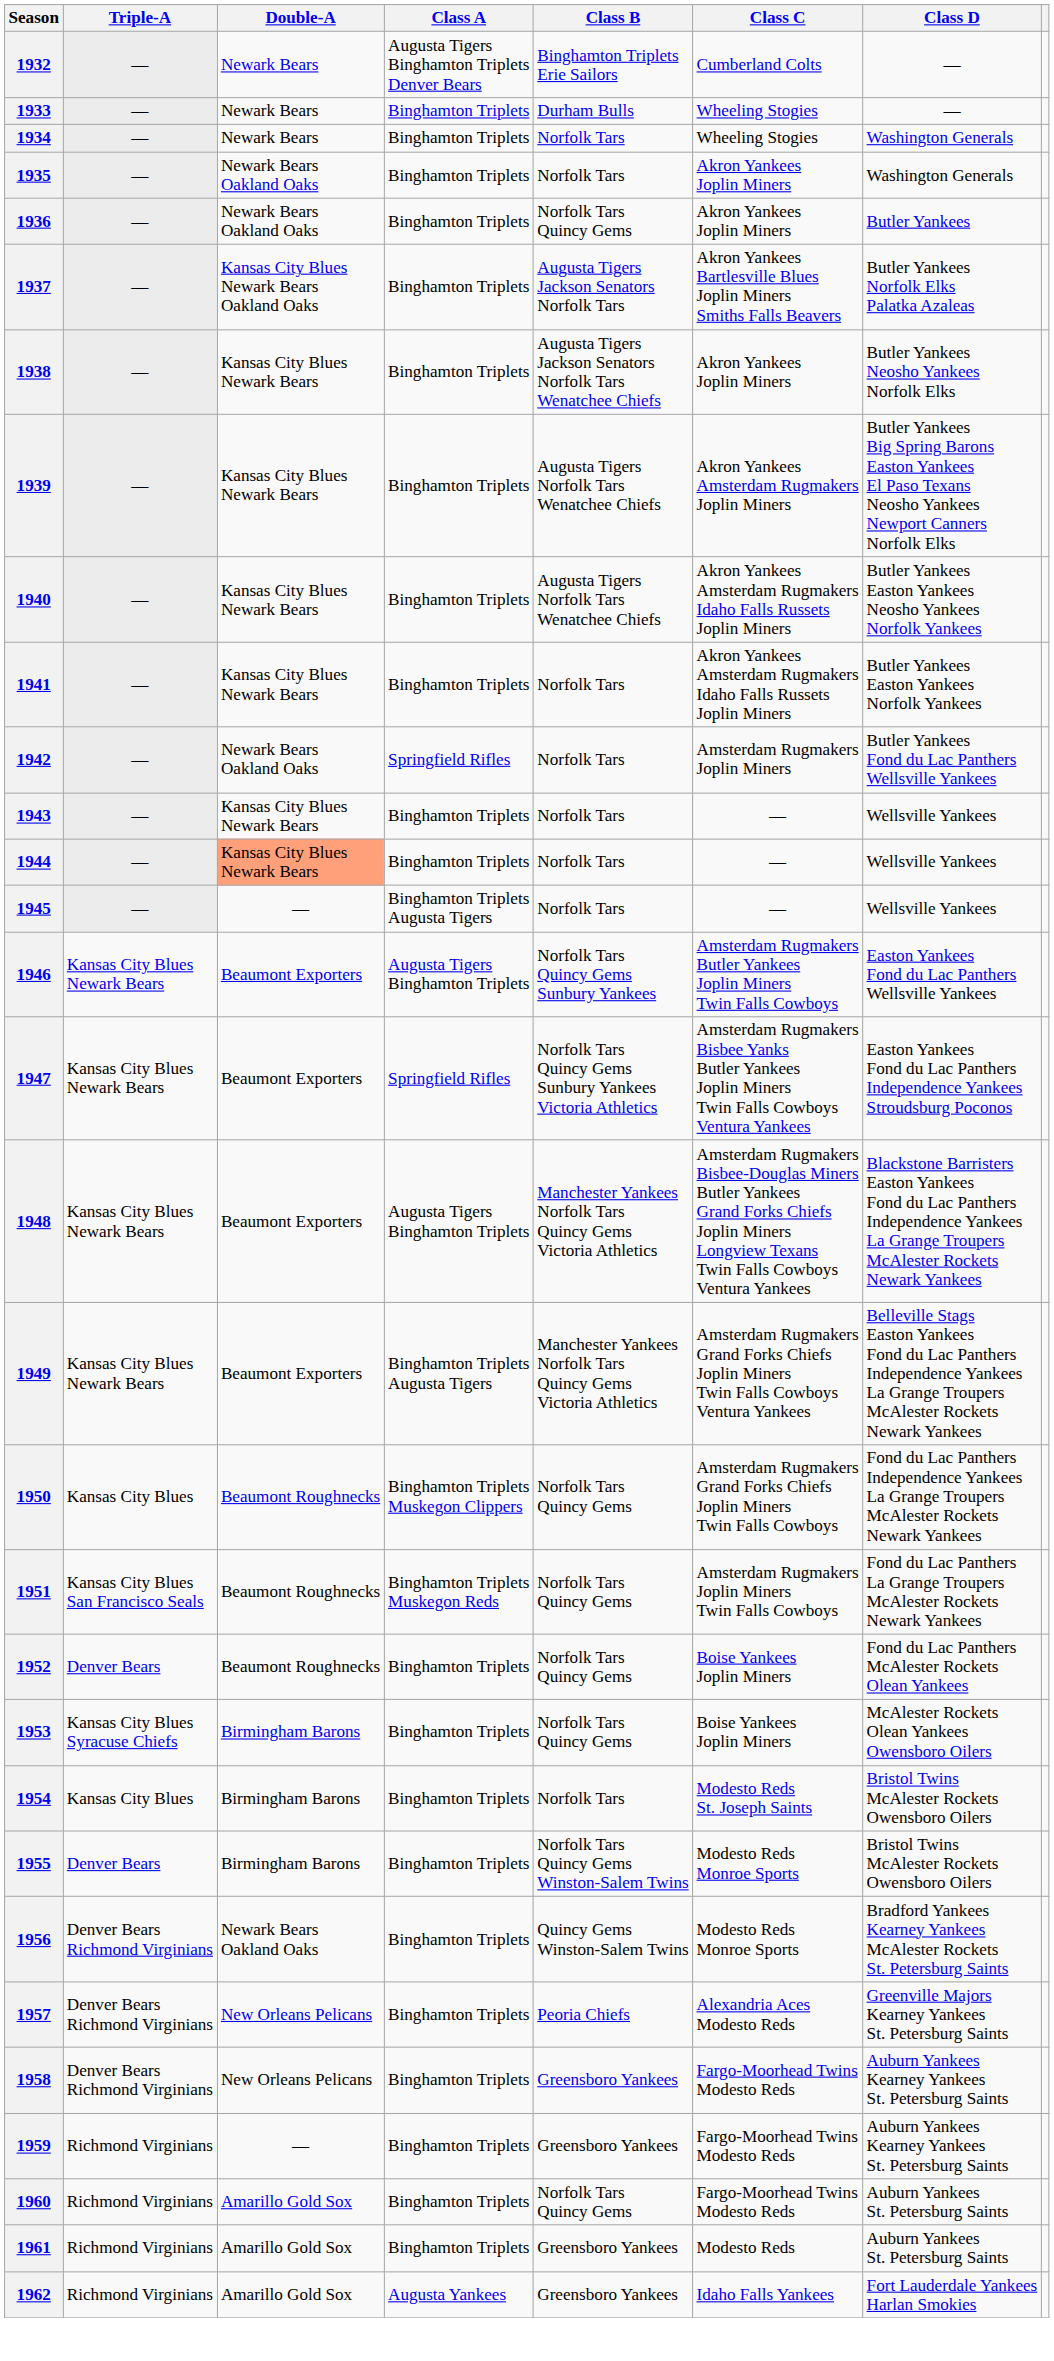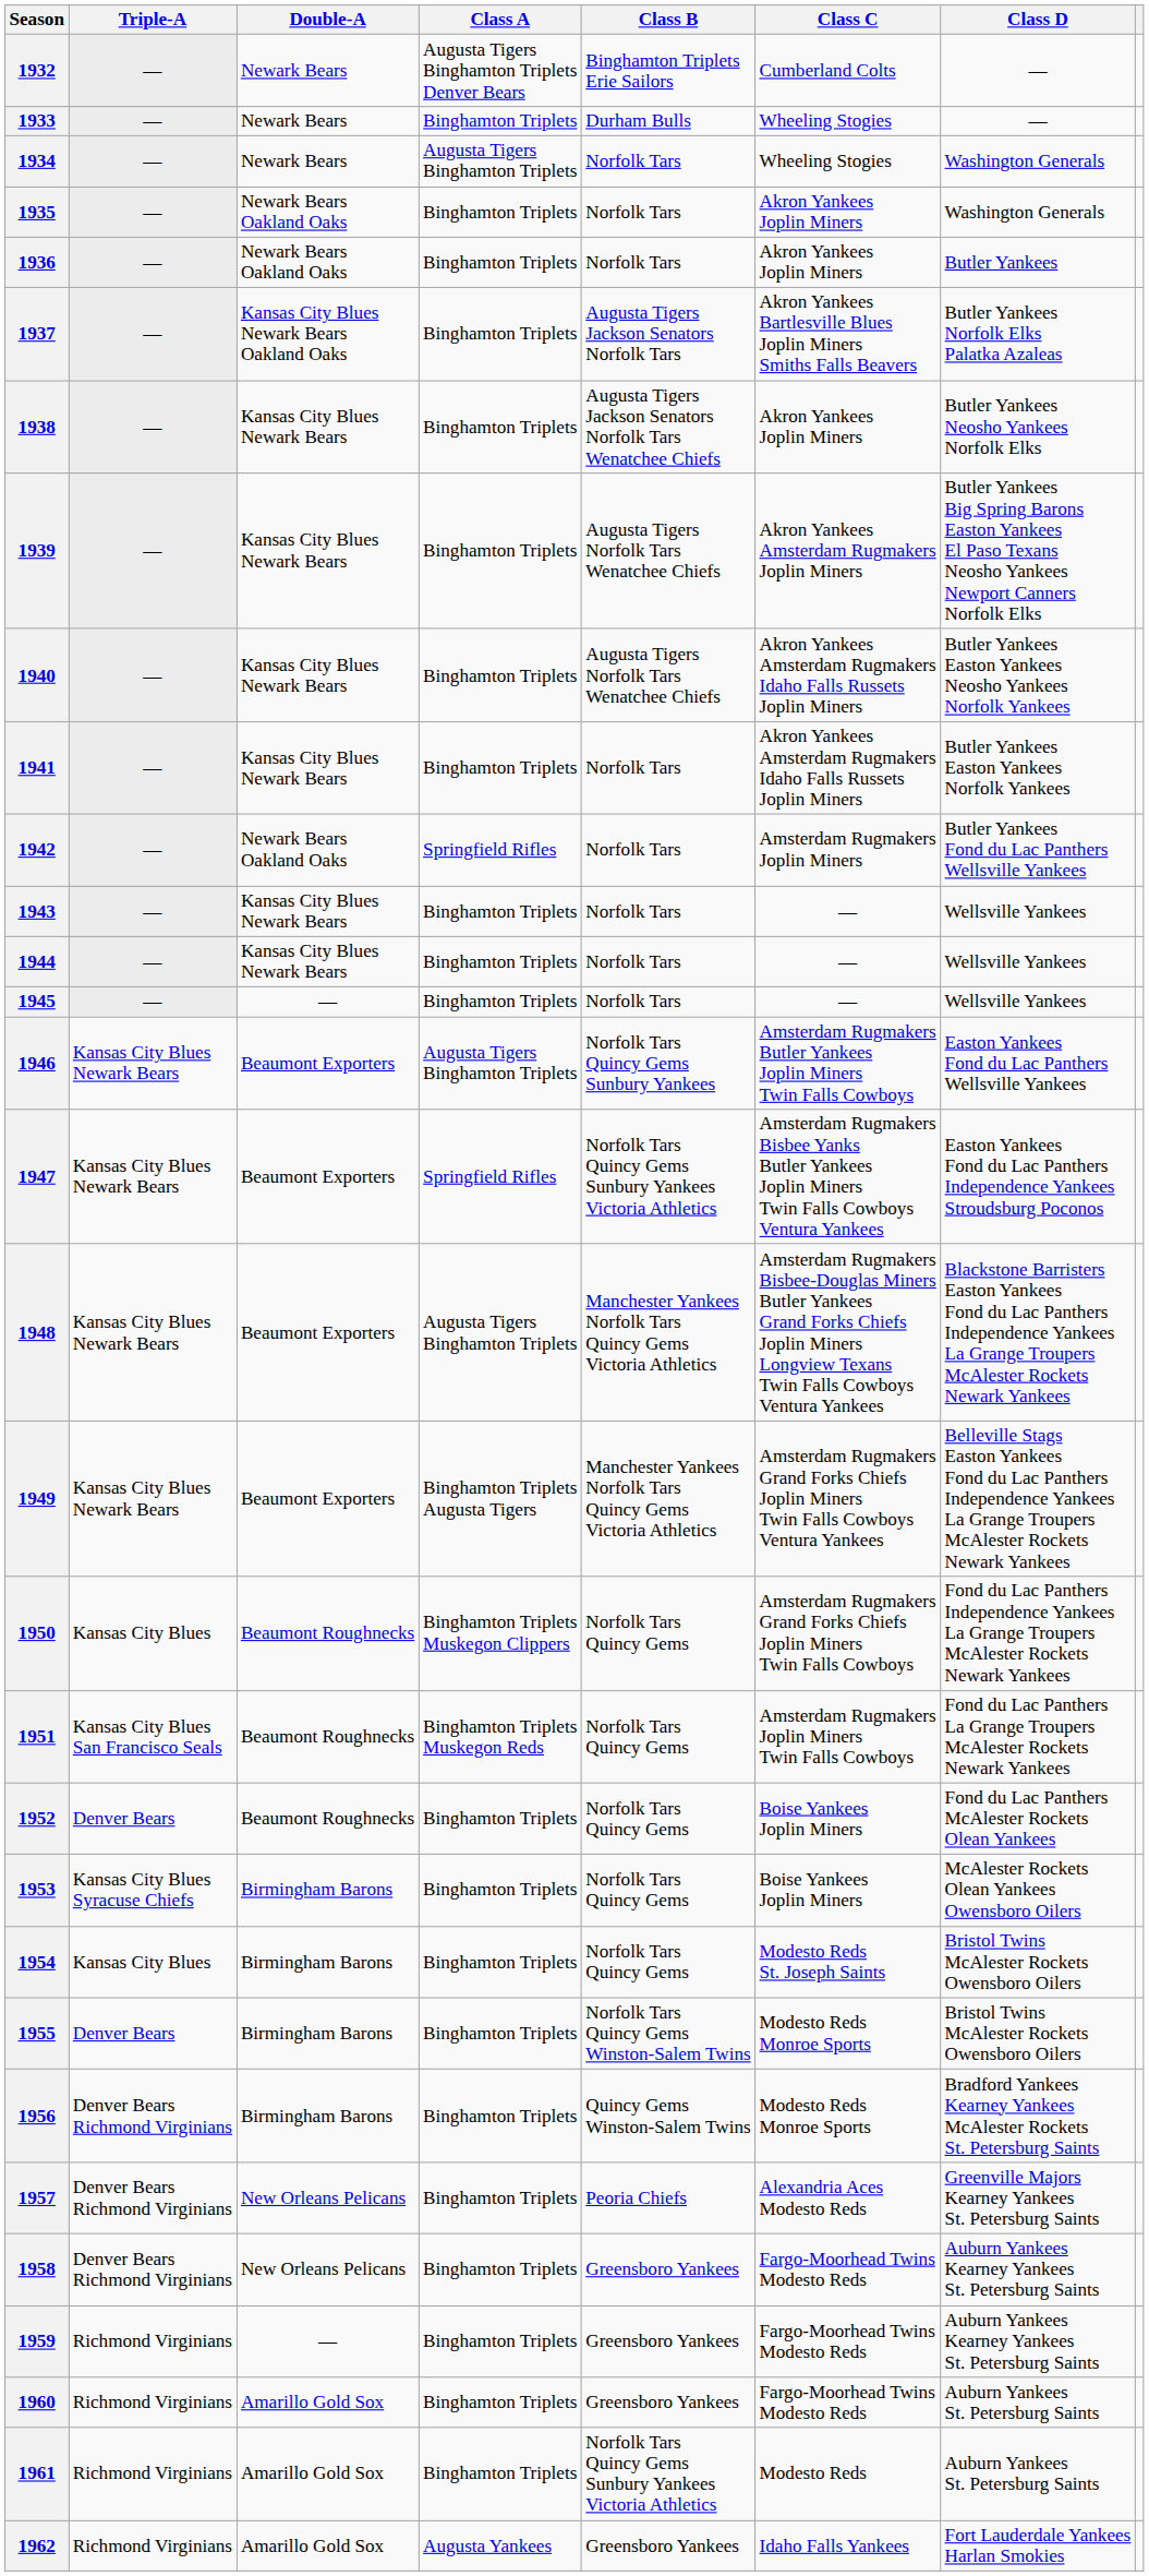1934 | Class A: Binghamton Triplets -> Augusta Tigers Binghamton Triplets
1936 | Class B: Norfolk Tars Quincy Gems -> Norfolk Tars
1944 | Double-A: lightsalmon background -> no background
1945 | Class A: Binghamton Triplets Augusta Tigers -> Binghamton Triplets
1954 | Class B: Norfolk Tars -> Norfolk Tars Quincy Gems
1956 | Double-A: Newark Bears Oakland Oaks -> Birmingham Barons
1960 | Class B: Norfolk Tars Quincy Gems -> Greensboro Yankees
1961 | Class B: Greensboro Yankees -> Norfolk Tars Quincy Gems Sunbury Yankees Victoria Athletics
